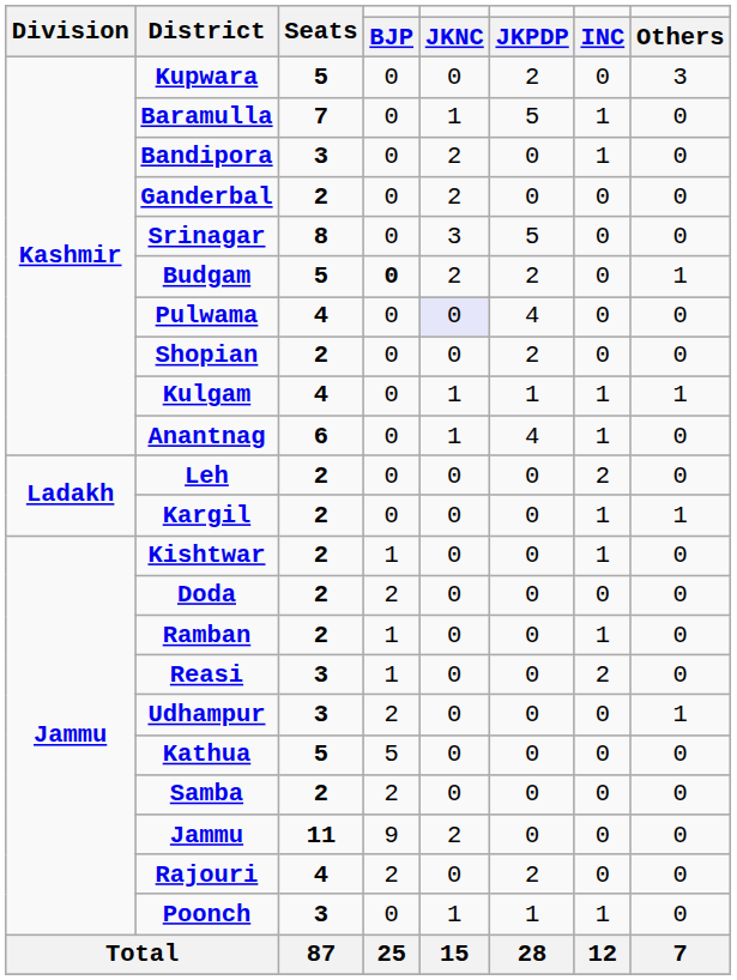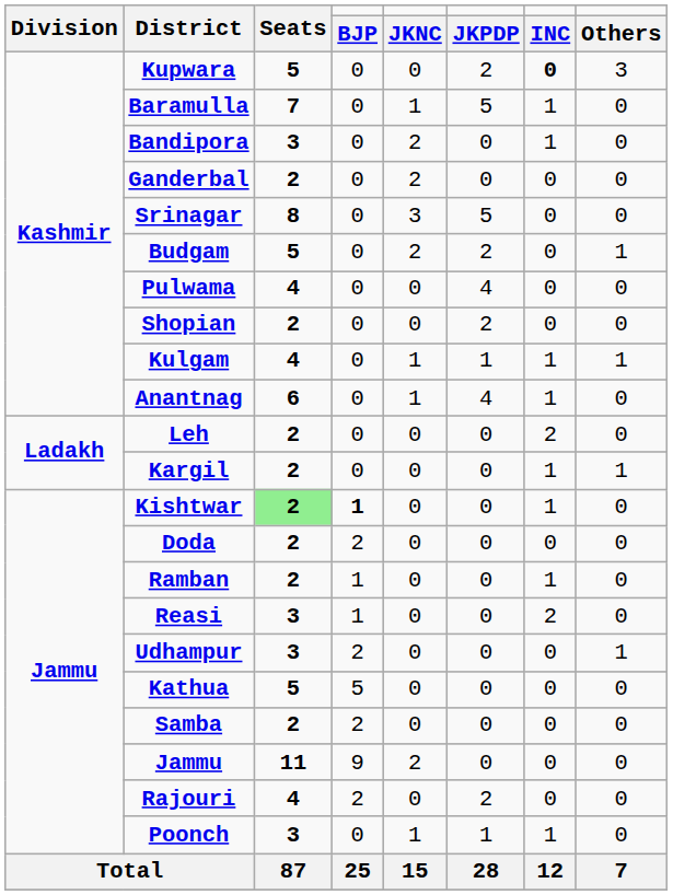Kupwara | INC: normal -> bold
Budgam | BJP: bold -> normal
Pulwama | JKNC: lavender background -> no background
Kishtwar | Seats: no background -> lightgreen background
Kishtwar | BJP: normal -> bold
